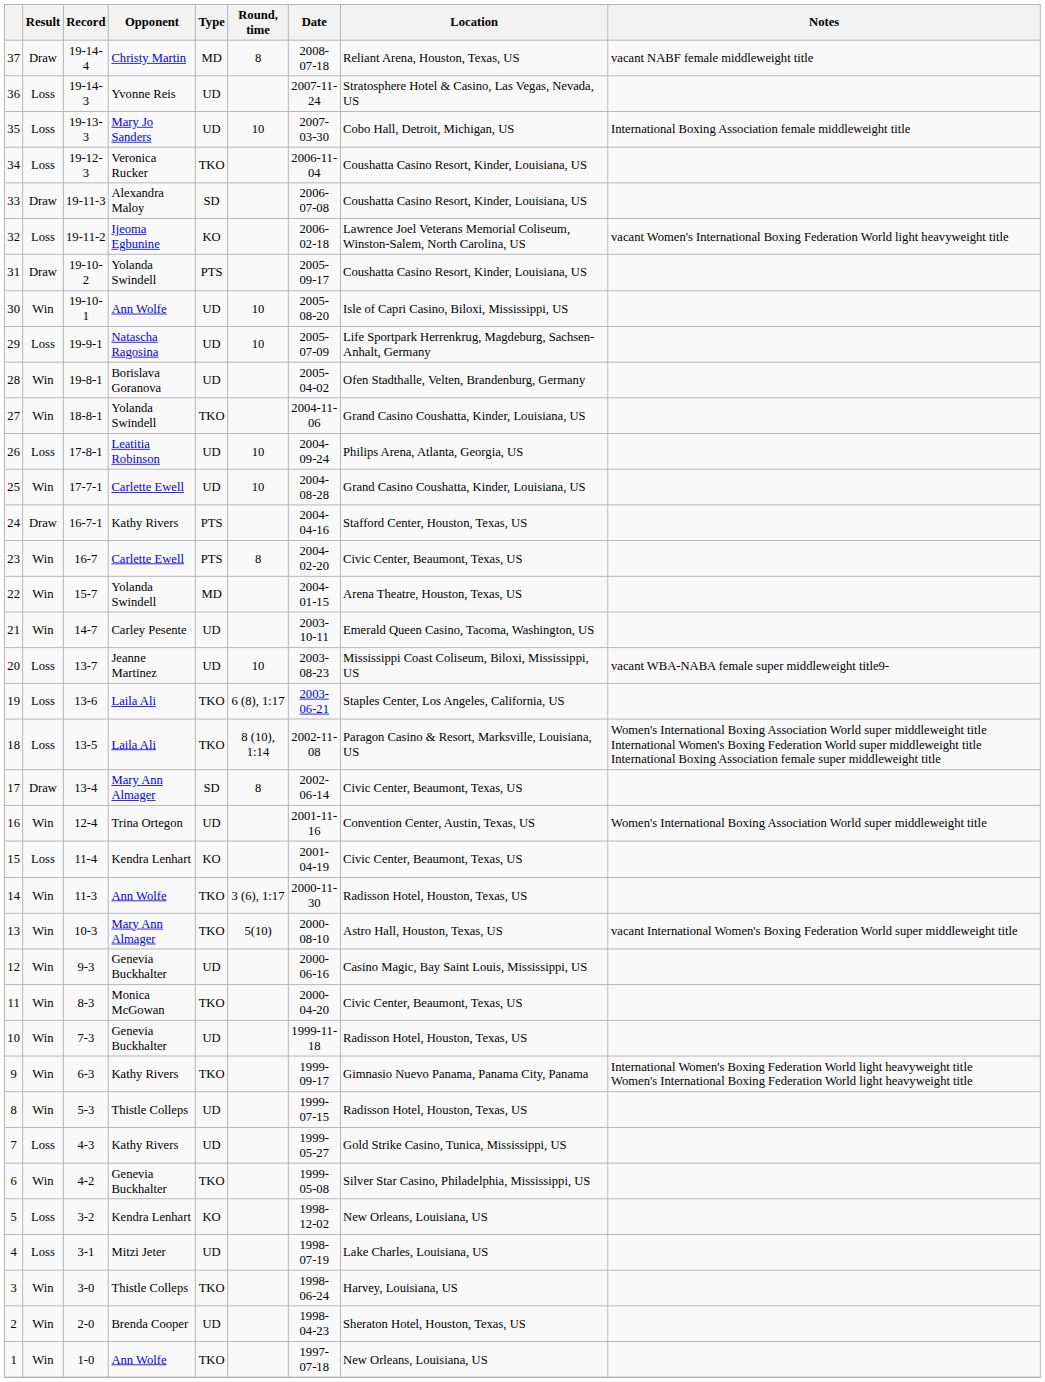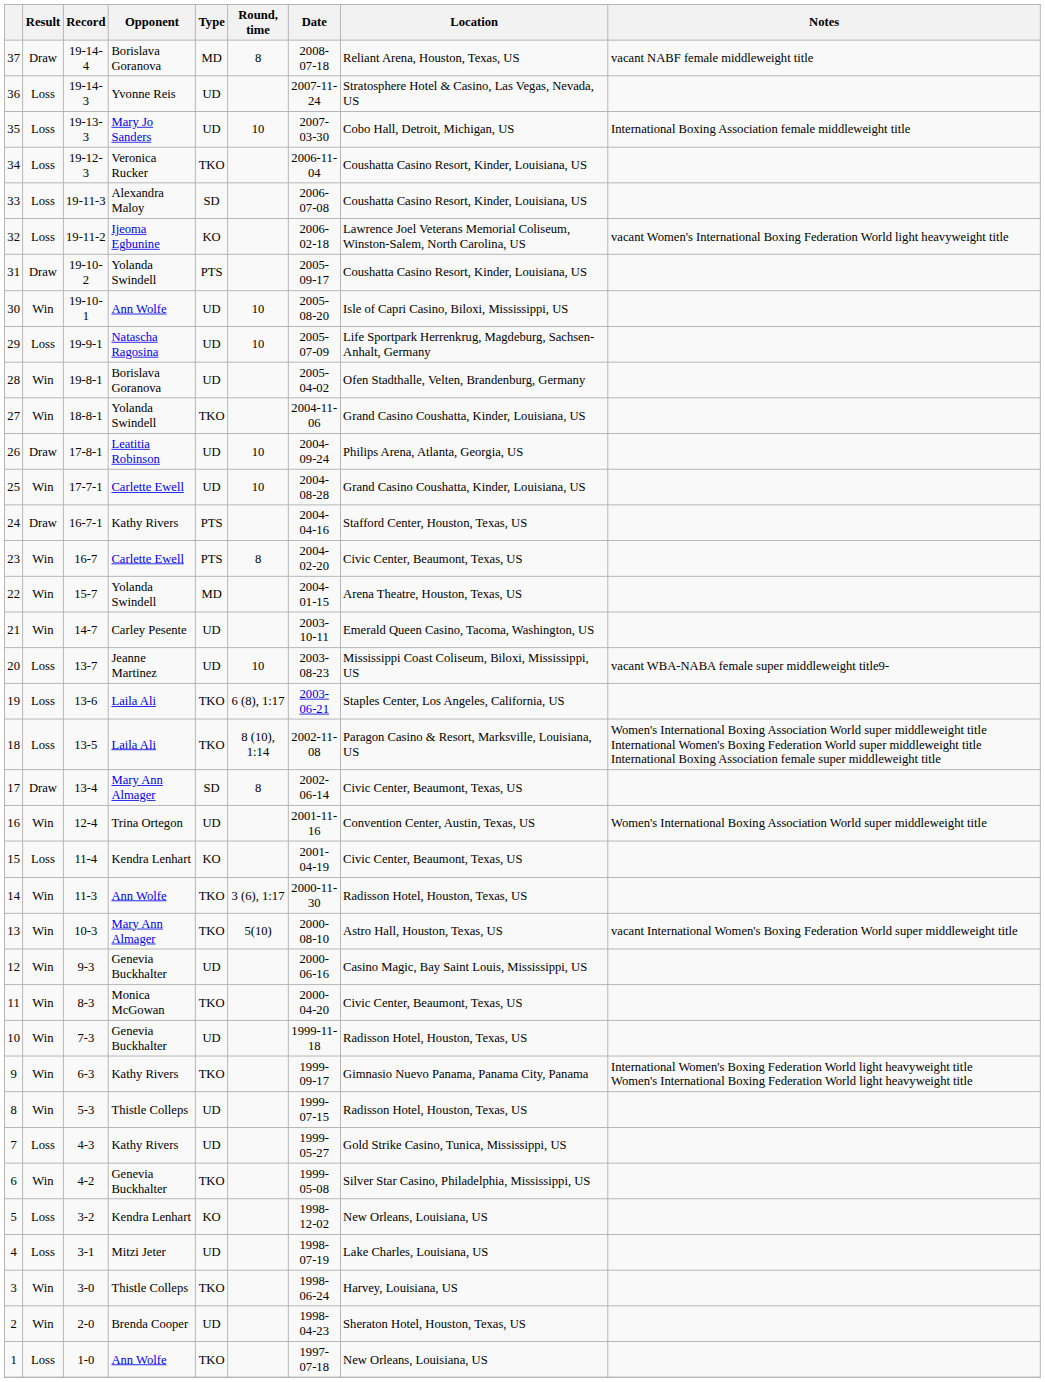37 | Opponent: Christy Martin -> Borislava Goranova
33 | Result: Draw -> Loss
26 | Result: Loss -> Draw
1 | Result: Win -> Loss
